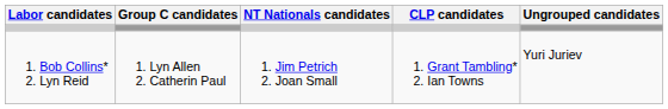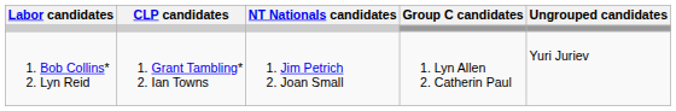columns swapped: CLP candidates <-> Group C candidates
